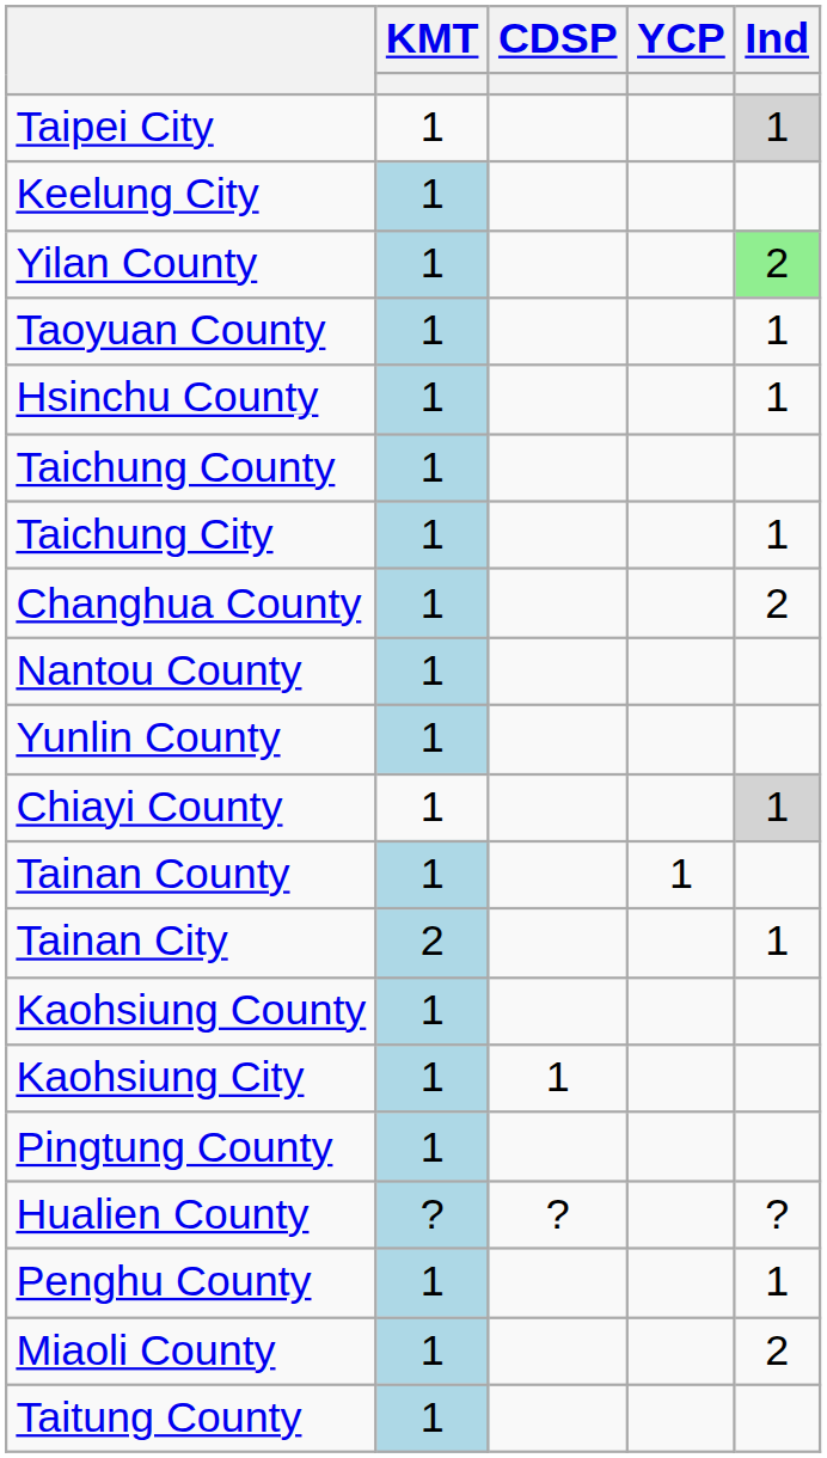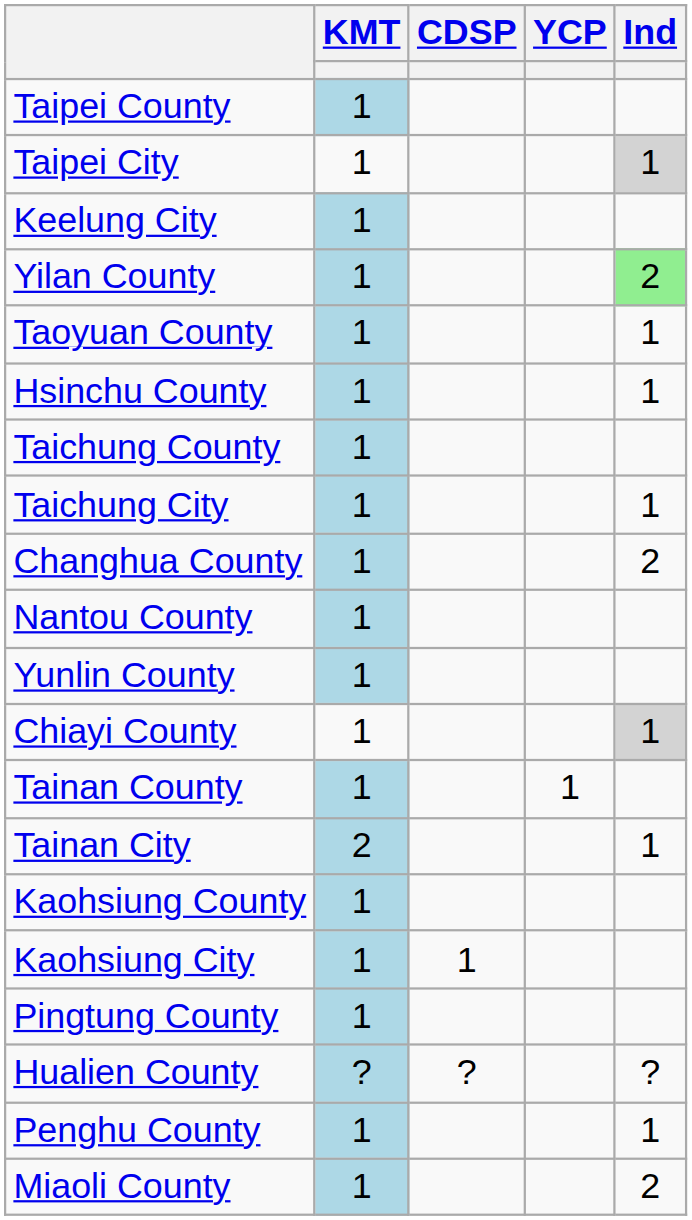+ row: Taipei County | 1
- row: Taitung County | 1
